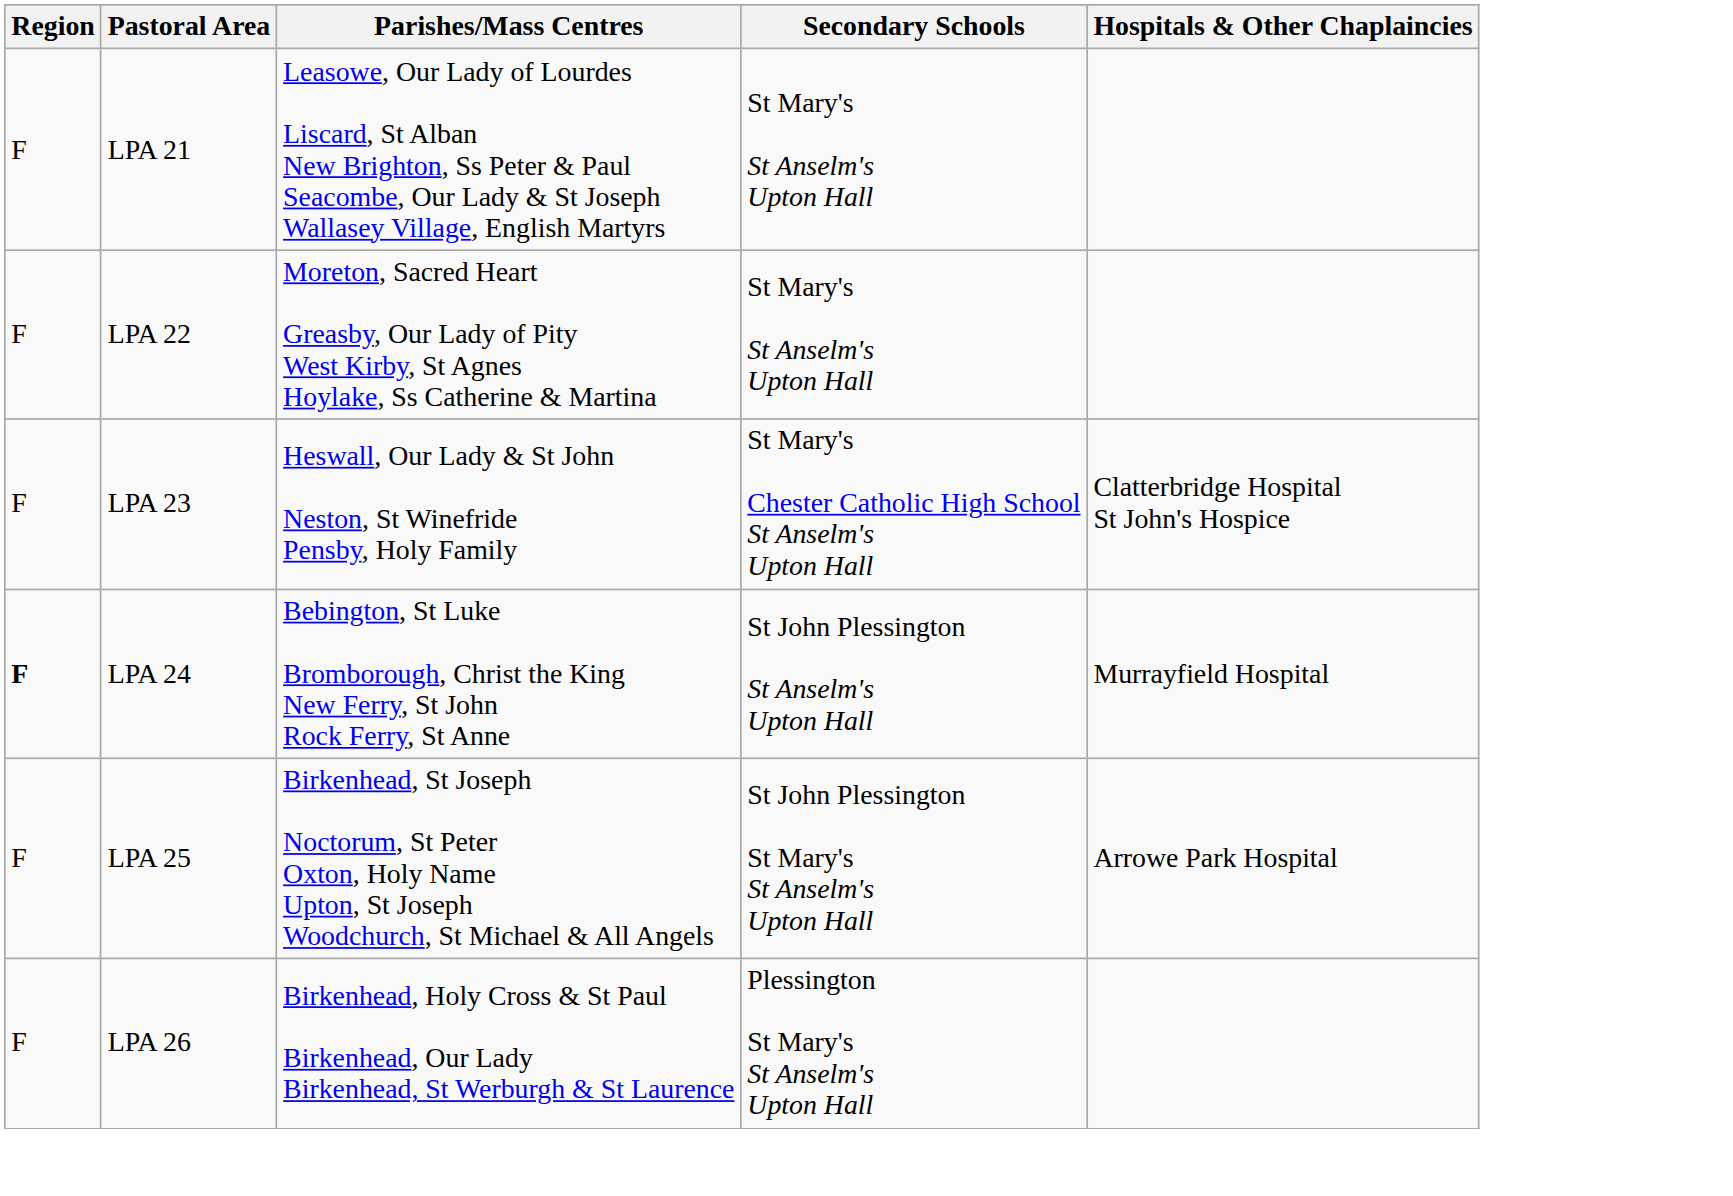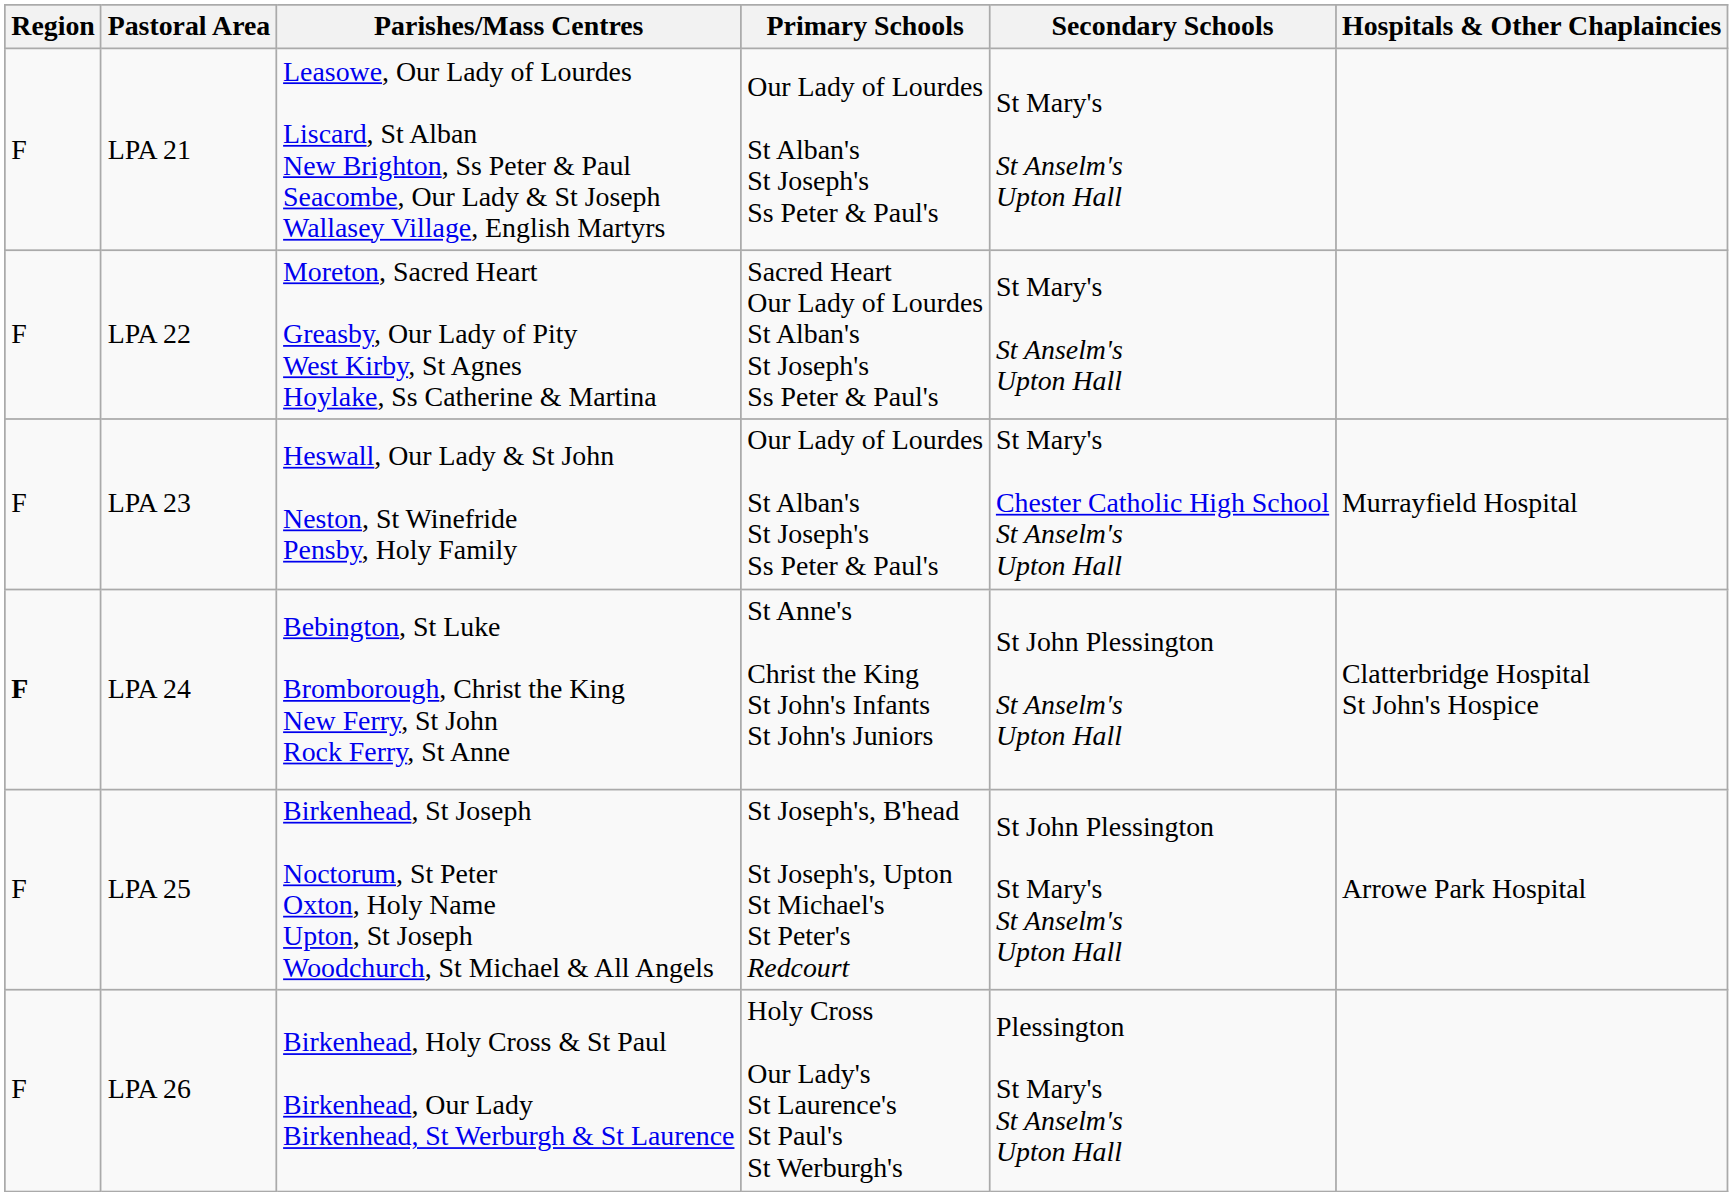+ column: Primary Schools | Our Lady of Lourdes St Alban's St Joseph's Ss Peter & Paul's | Sacred Heart Our Lady of Lourdes St Alban's St Joseph's Ss Peter & Paul's | Our Lady of Lourdes St Alban's St Joseph's Ss Peter & Paul's | St Anne's Christ the King St John's Infants St John's Juniors | St Joseph's, B'head St Joseph's, Upton St Michael's St Peter's Redcourt | Holy Cross Our Lady's St Laurence's St Paul's St Werburgh's
LPA 23 | Hospitals & Other Chaplaincies: Clatterbridge Hospital St John's Hospice -> Murrayfield Hospital
LPA 24 | Hospitals & Other Chaplaincies: Murrayfield Hospital -> Clatterbridge Hospital St John's Hospice
